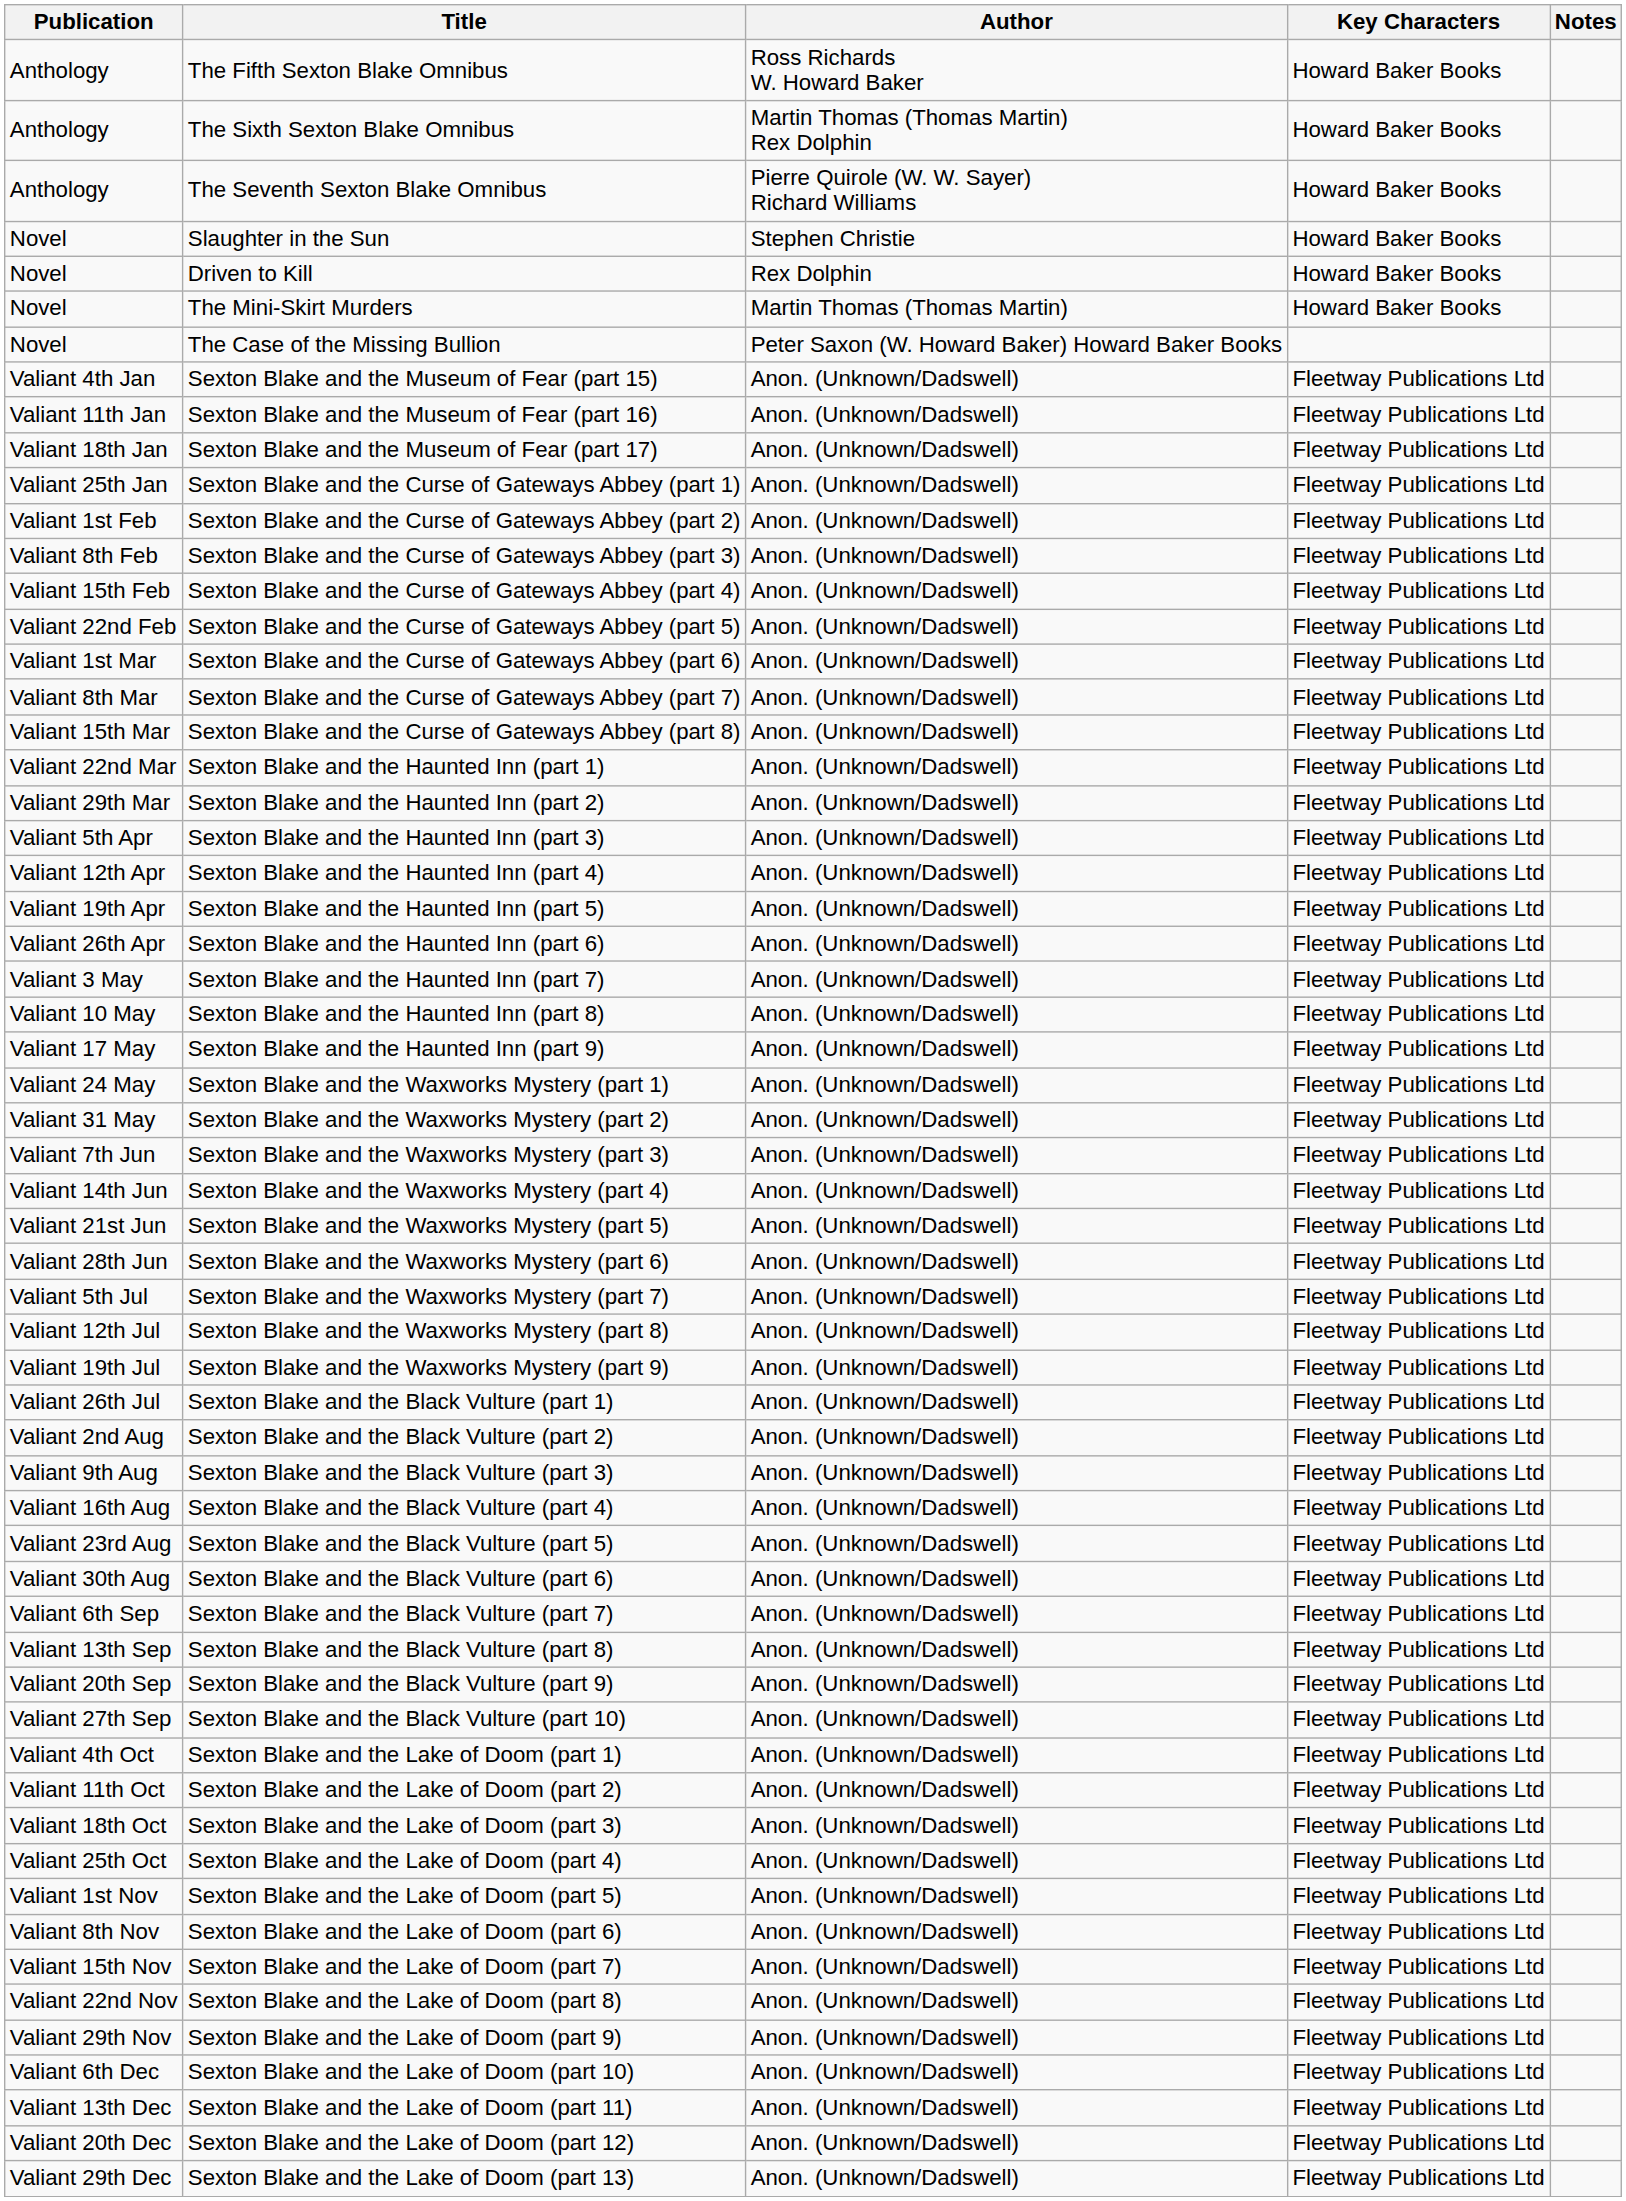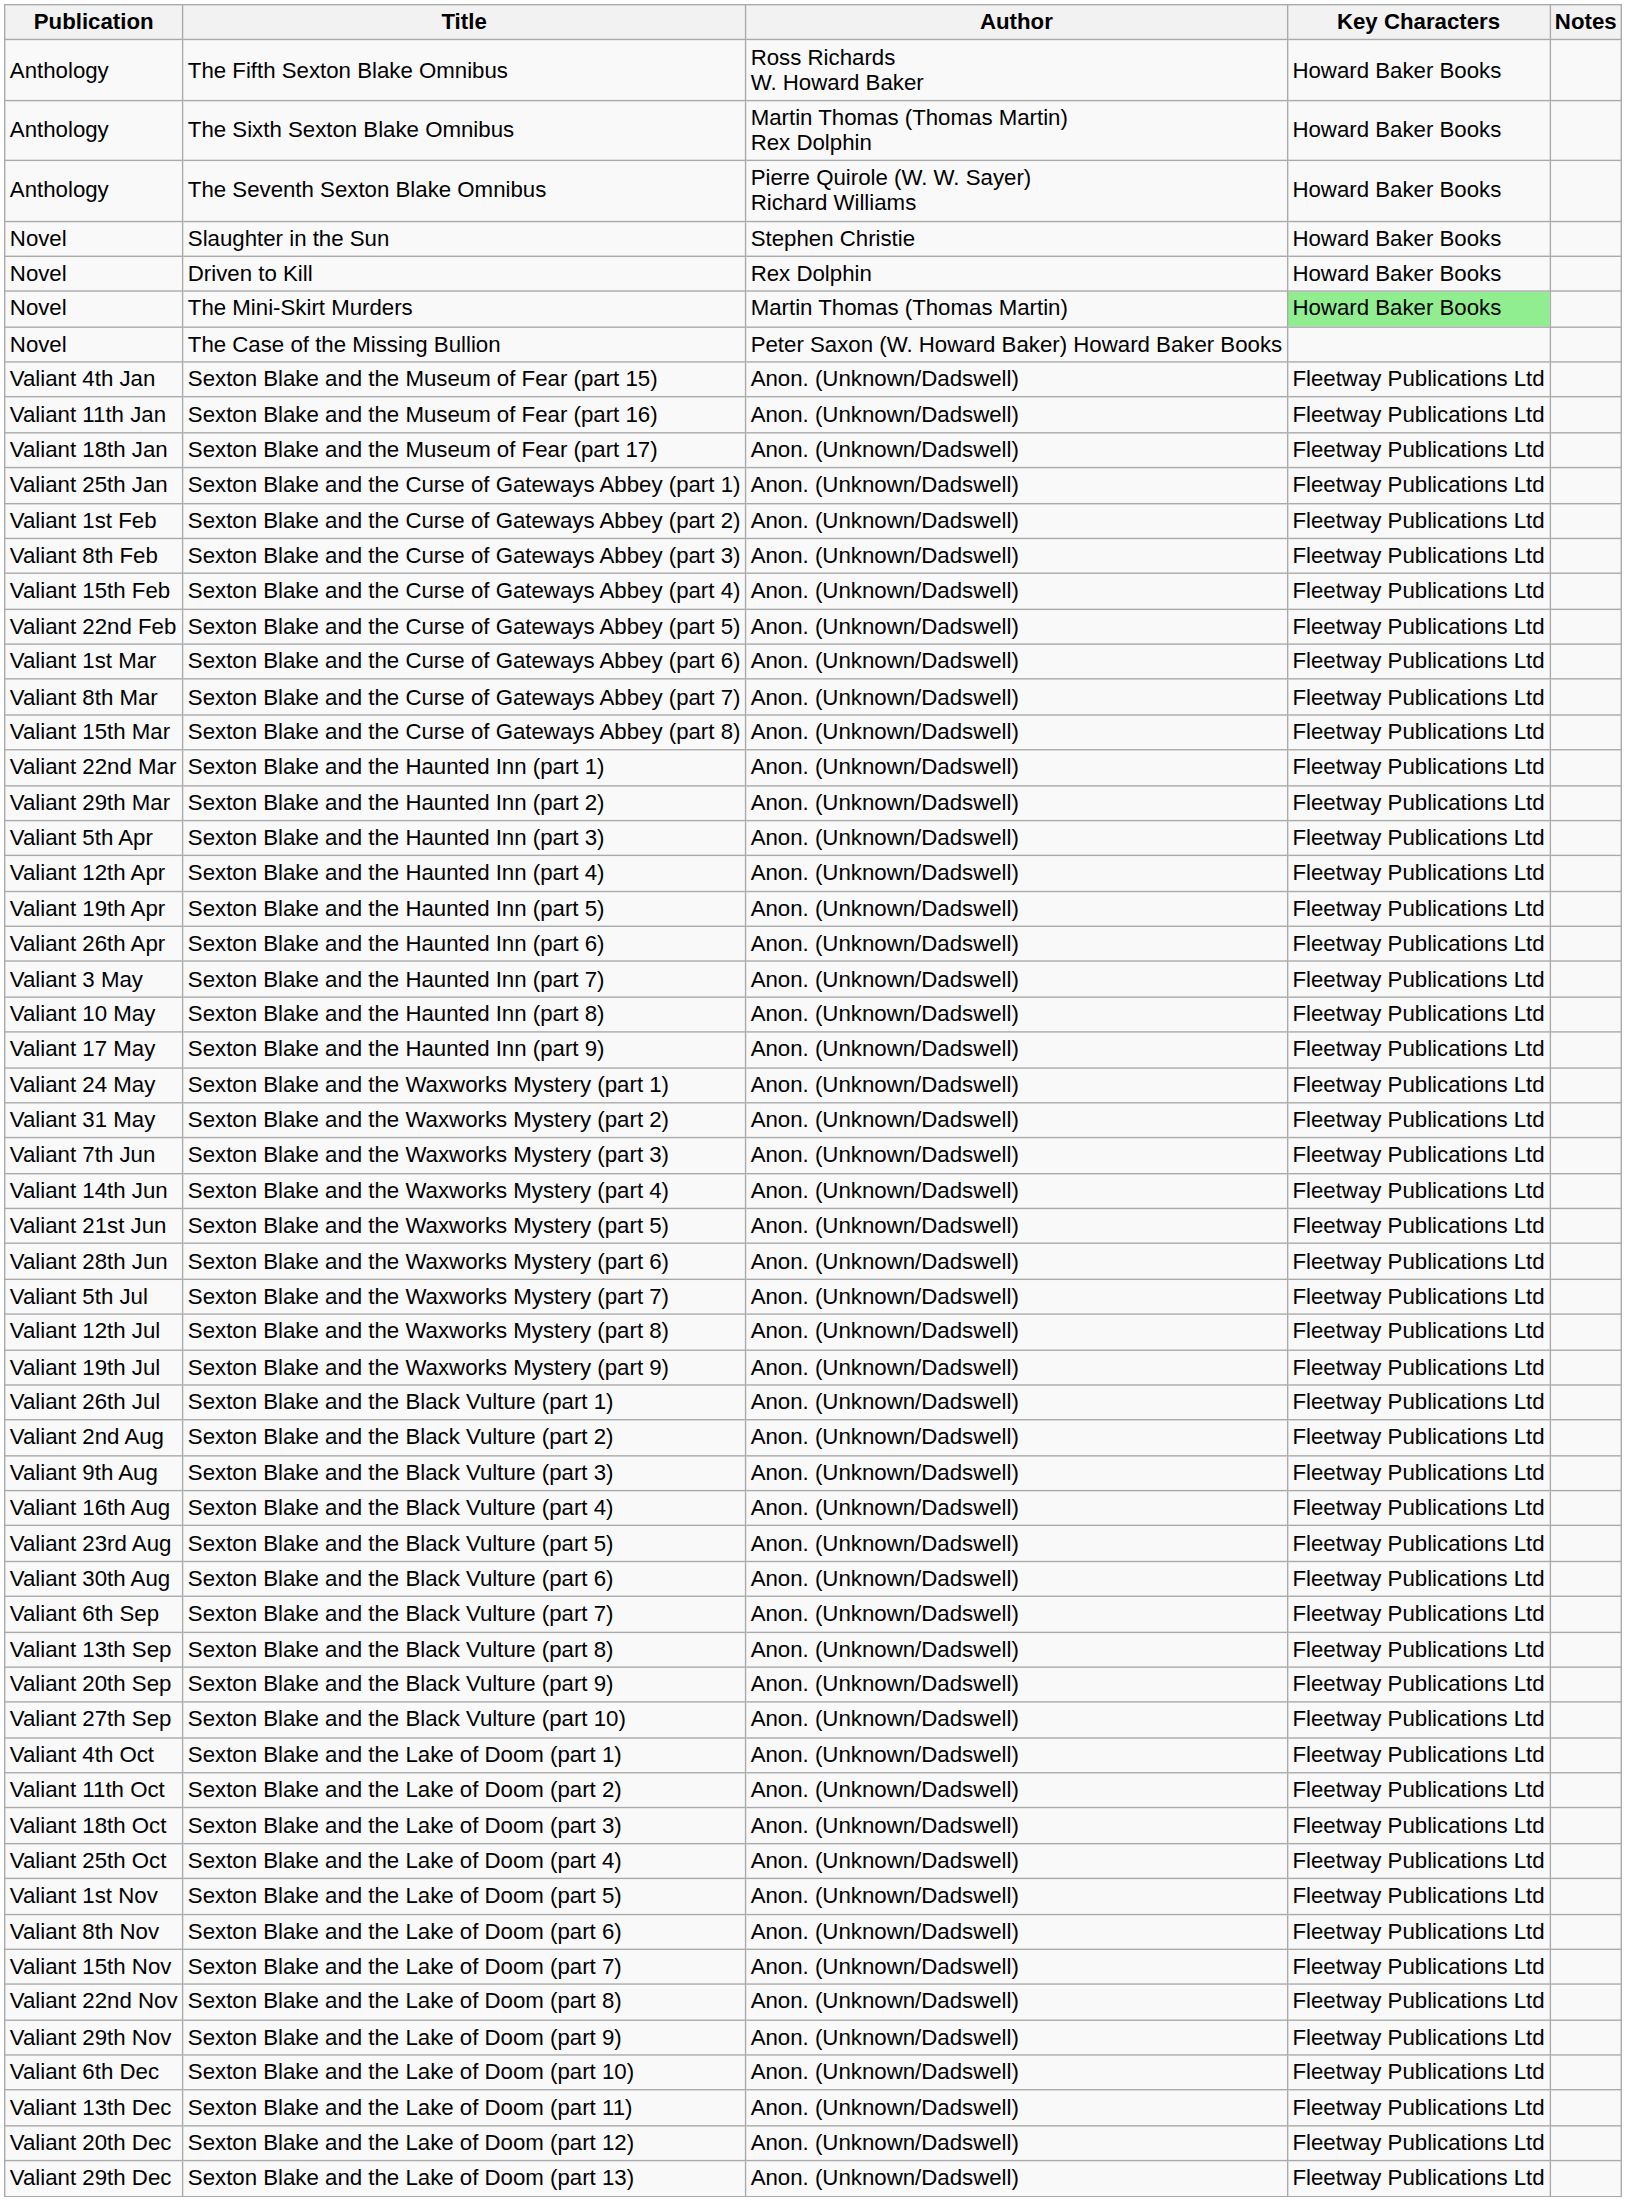The Mini-Skirt Murders | Key Characters: no background -> lightgreen background
